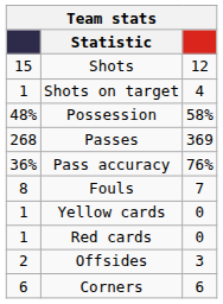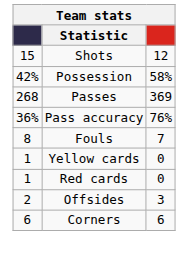- row: 1 | Shots on target | 4
Possession | column 1: 48% -> 42%
